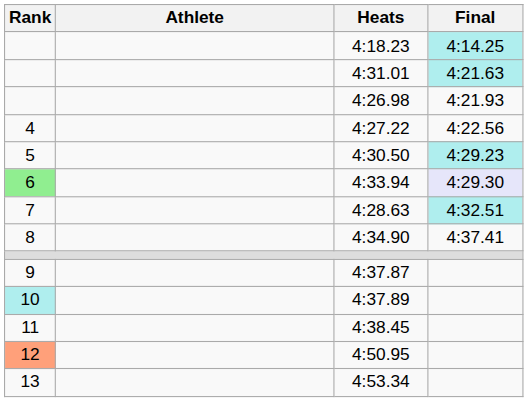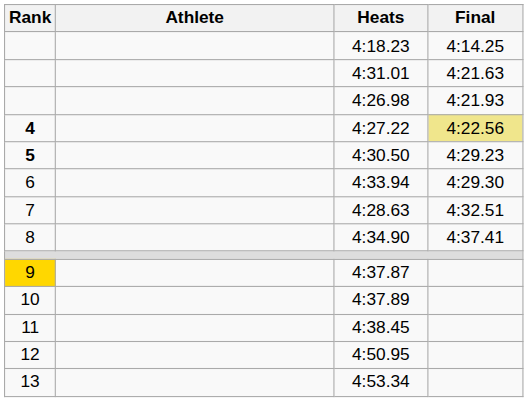4:18.23 | Final: paleturquoise background -> no background
4:31.01 | Final: paleturquoise background -> no background
4:27.22 | Rank: normal -> bold
4:27.22 | Final: no background -> khaki background
4:30.50 | Rank: normal -> bold
4:30.50 | Final: paleturquoise background -> no background
4:33.94 | Rank: lightgreen background -> no background
4:33.94 | Final: lavender background -> no background
4:28.63 | Final: paleturquoise background -> no background
4:37.87 | Rank: no background -> gold background
4:37.89 | Rank: paleturquoise background -> no background
4:50.95 | Rank: lightsalmon background -> no background
